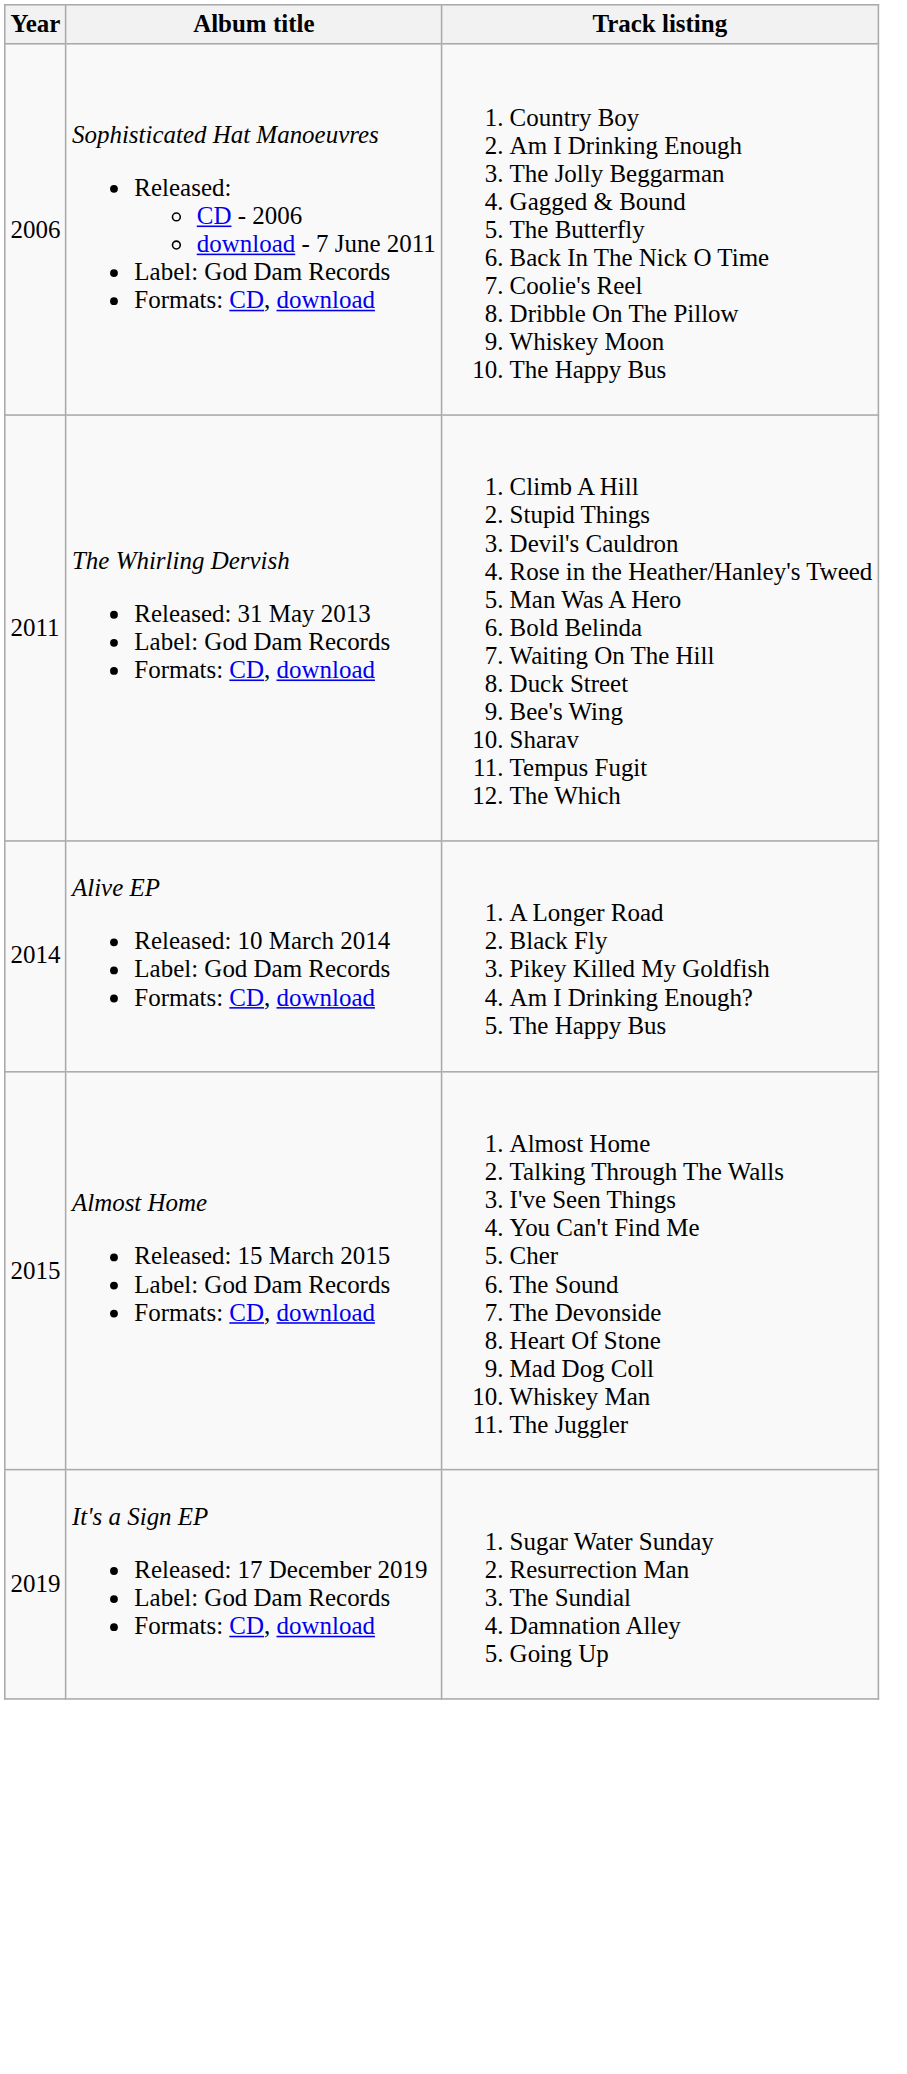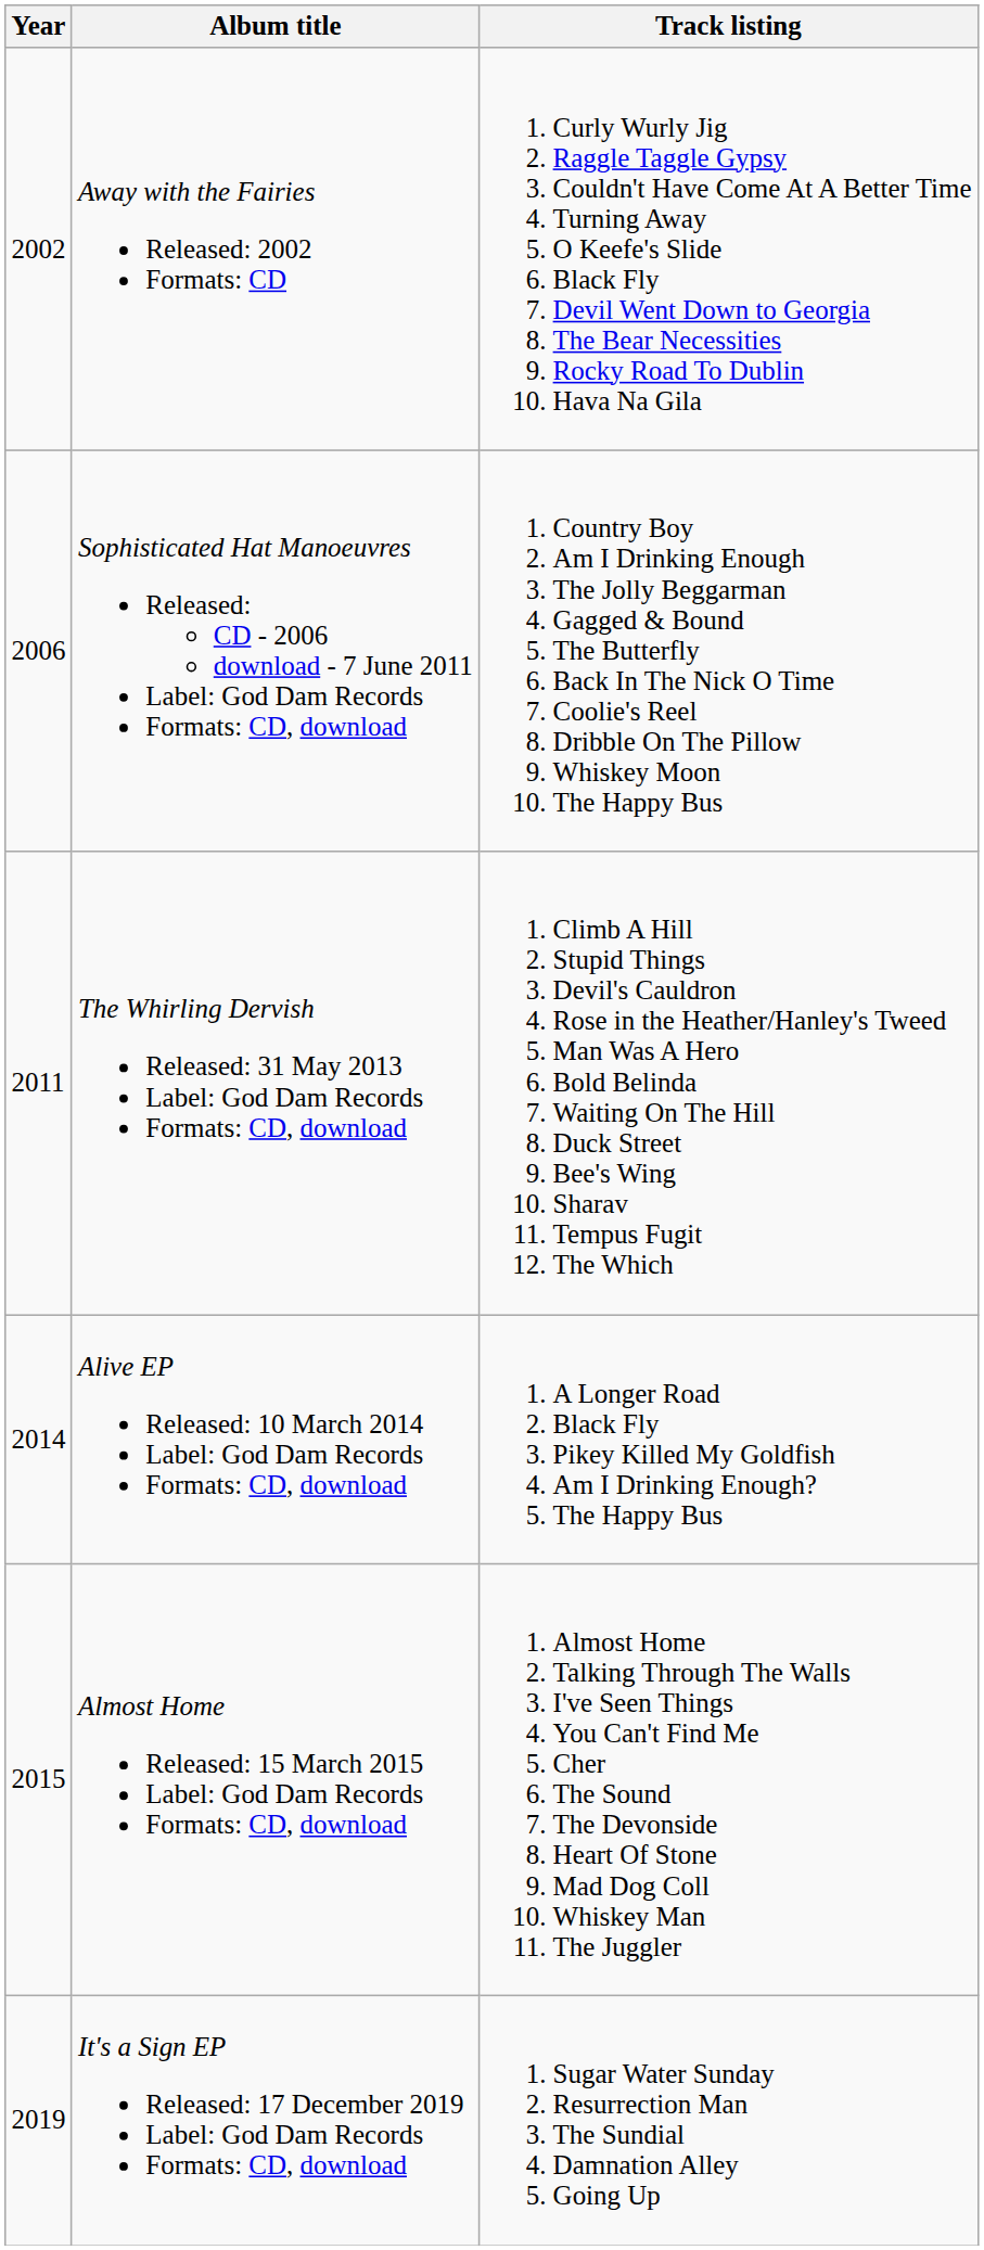+ row: 2002 | Away with the Fairies Released: 2002 Formats: CD | Curly Wurly Jig Raggle Taggle Gypsy Couldn't Have Come At A Better Time Turning Away O Keefe's Slide Black Fly Devil Went Down to Georgia The Bear Necessities Rocky Road To Dublin Hava Na Gila
